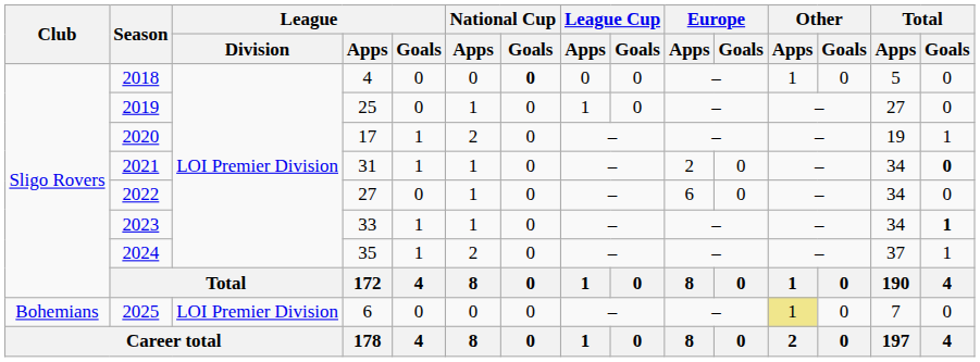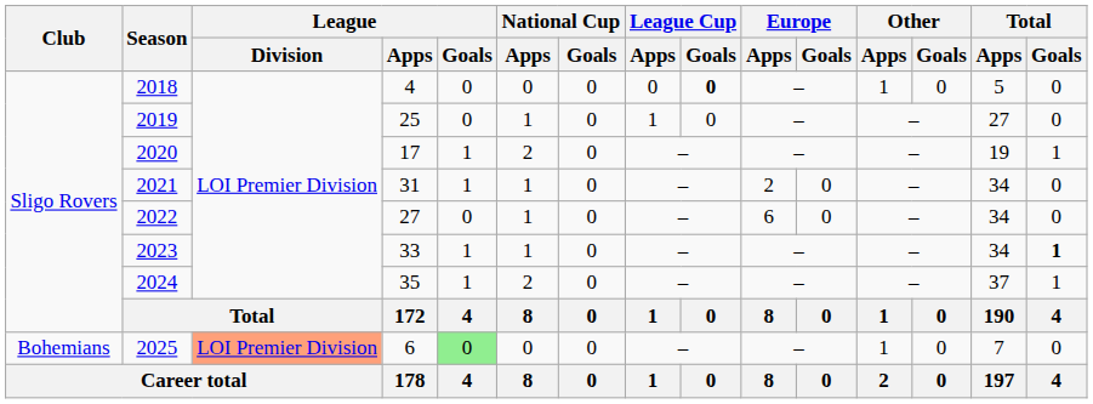2018 | National Cup / Goals: bold -> normal
2018 | League Cup / Goals: normal -> bold
2021 | Total / Goals: bold -> normal
2025 | League / Division: no background -> lightsalmon background
2025 | League / Goals: no background -> lightgreen background
2025 | Other / Apps: khaki background -> no background
